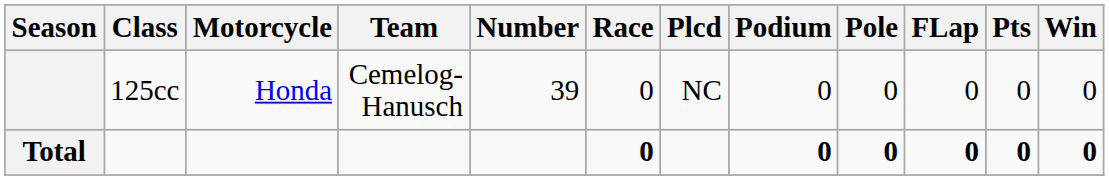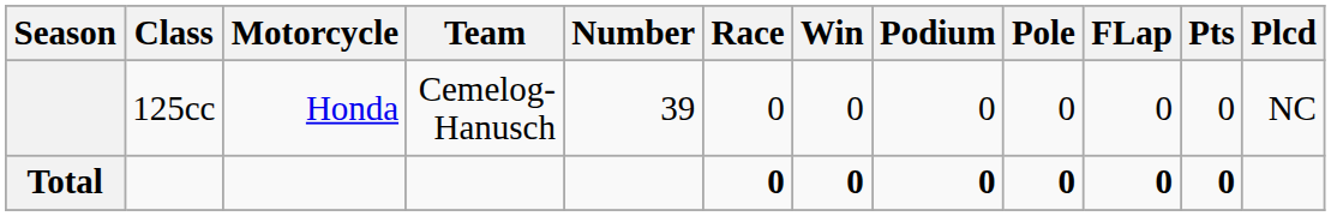columns swapped: Win <-> Plcd
